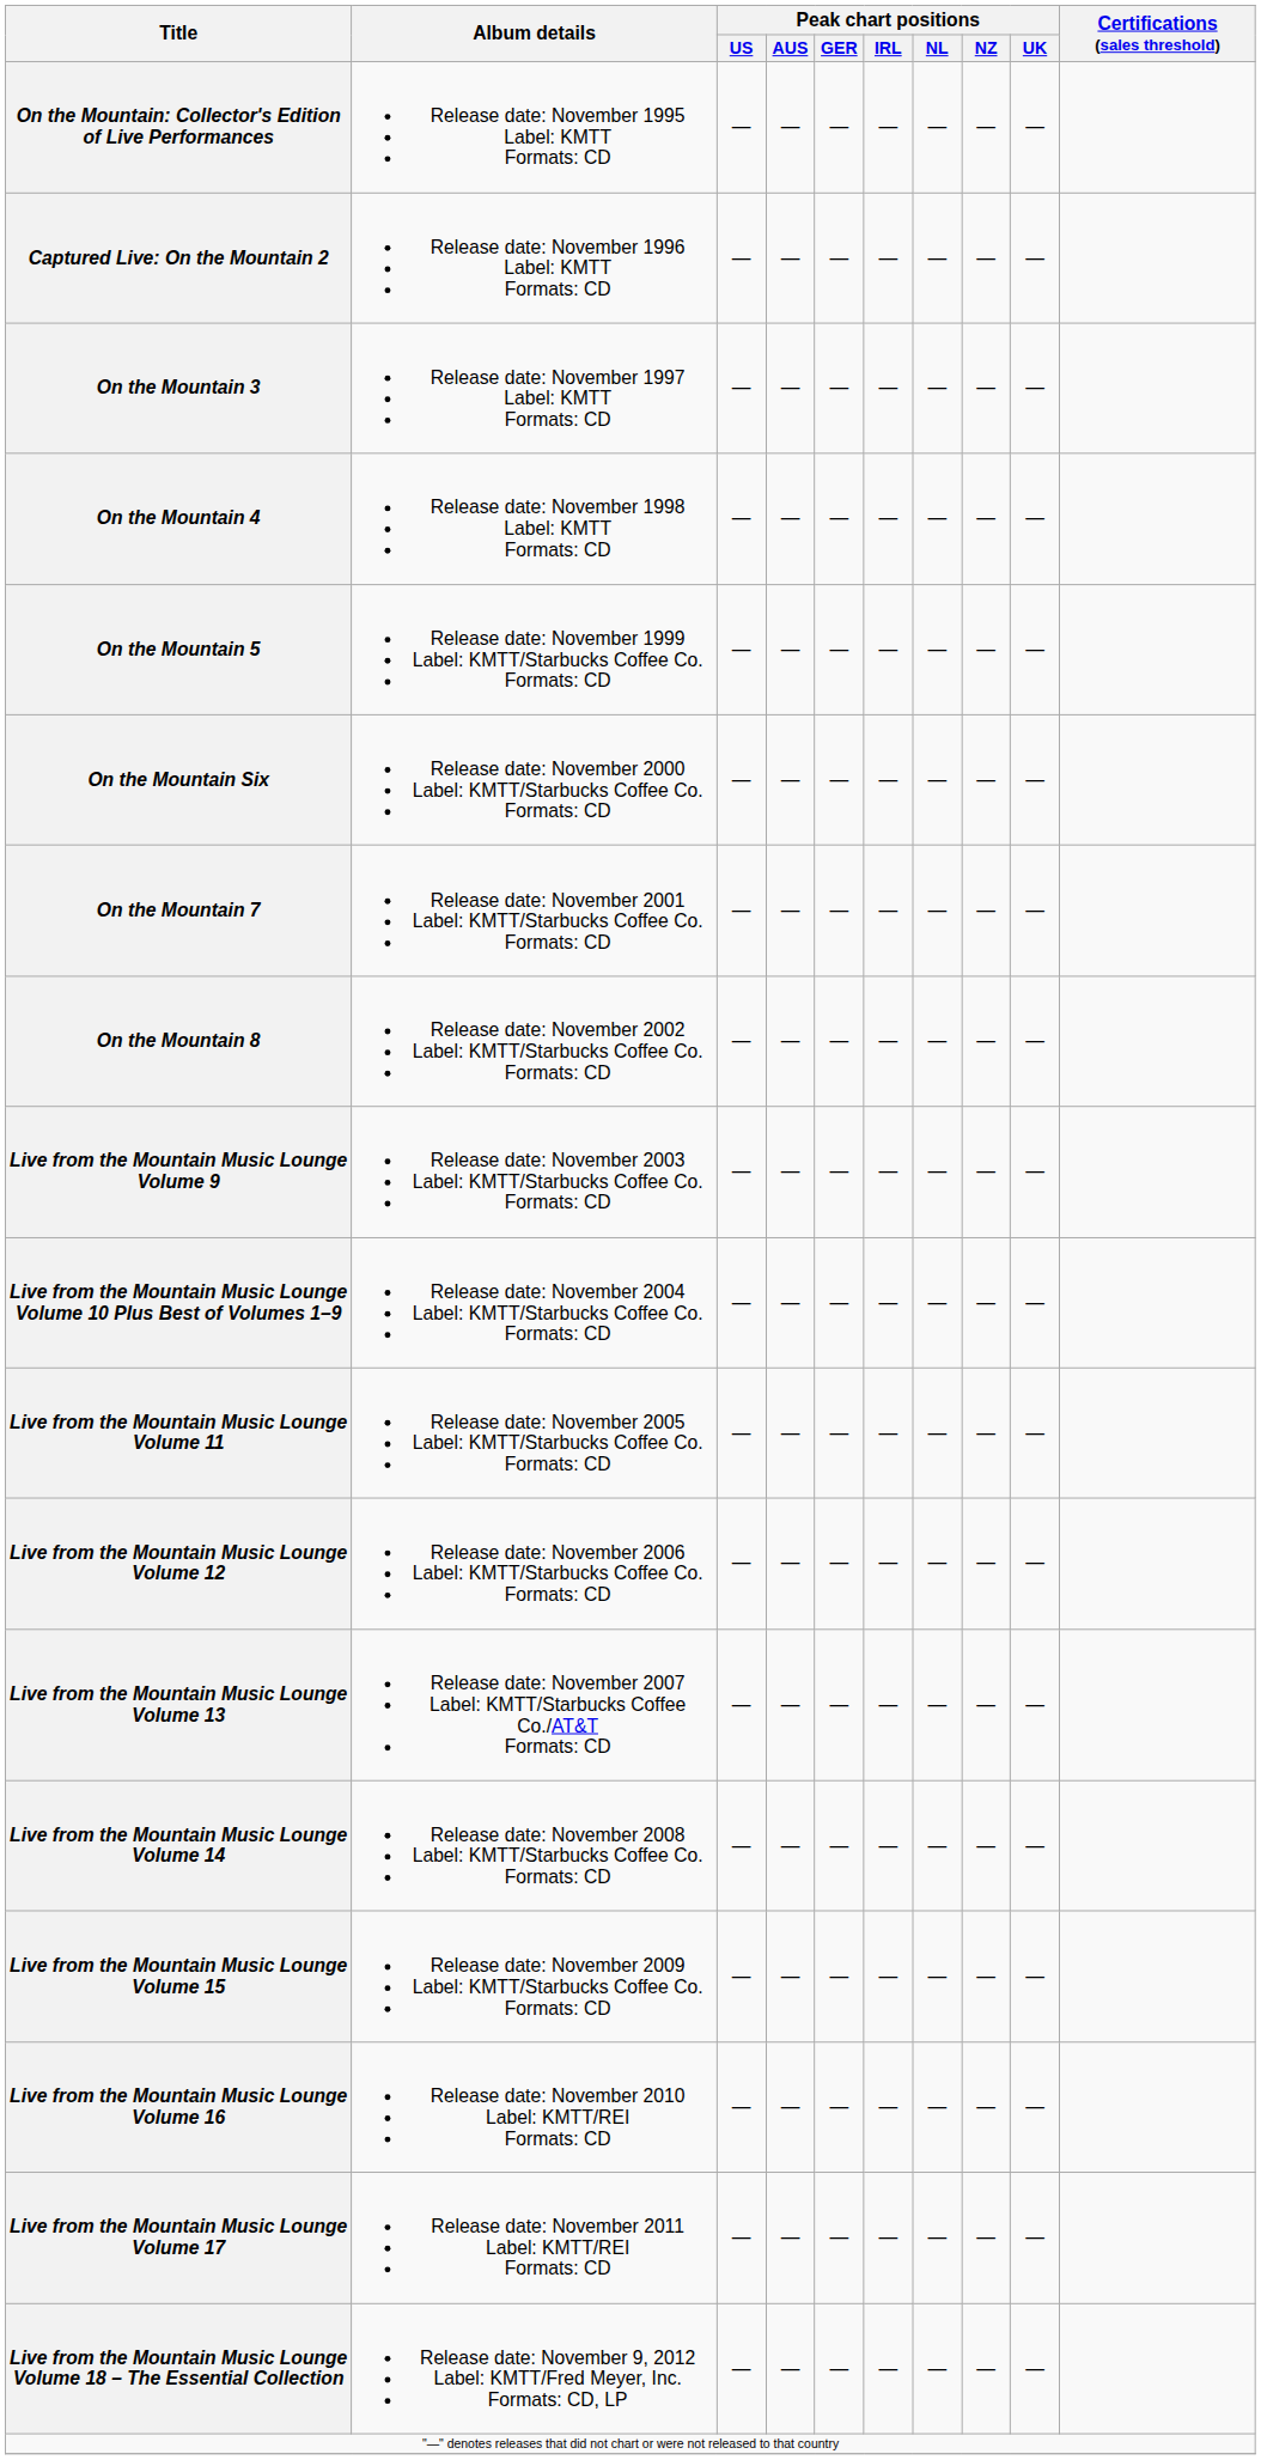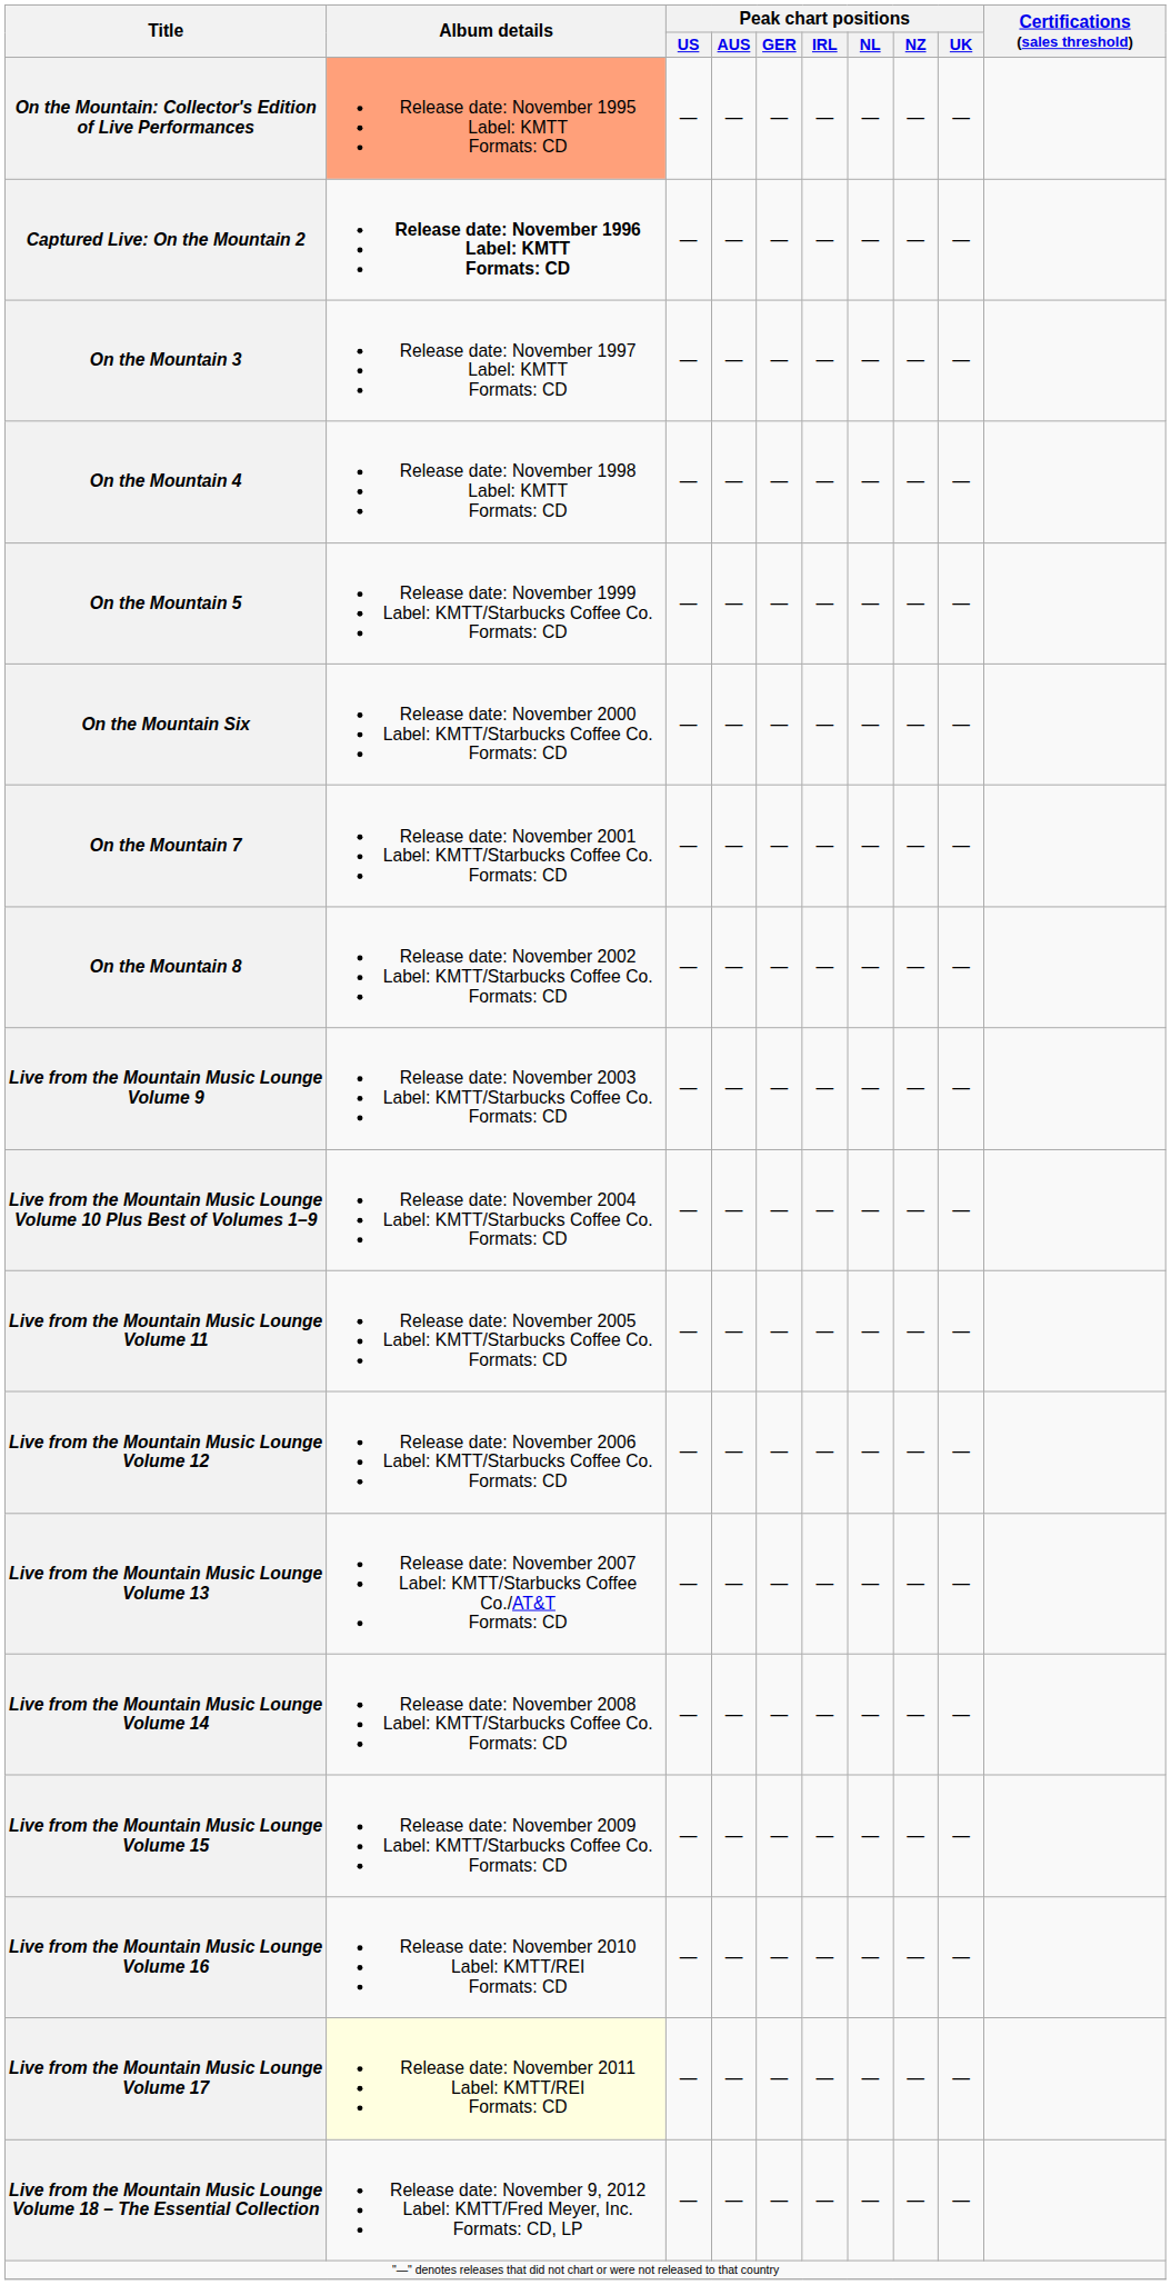On the Mountain: Collector's Edition of Live Performances | Album details: no background -> lightsalmon background
Captured Live: On the Mountain 2 | Album details: normal -> bold
Live from the Mountain Music Lounge Volume 17 | Album details: no background -> lightyellow background
